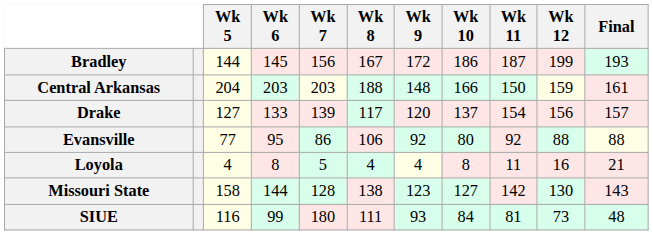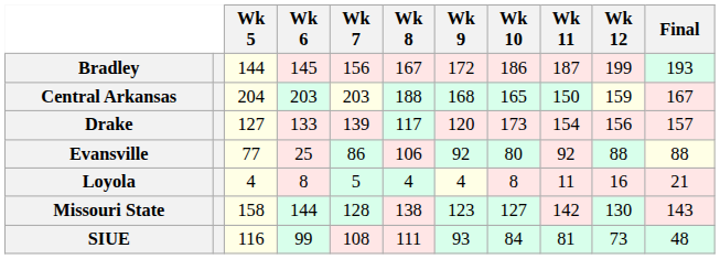Central Arkansas | Wk 9: 148 -> 168
Central Arkansas | Wk 10: 166 -> 165
Central Arkansas | Final: 161 -> 167
Drake | Wk 10: 137 -> 173
Evansville | Wk 6: 95 -> 25
SIUE | Wk 7: 180 -> 108
